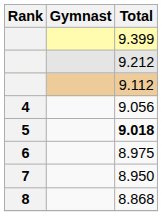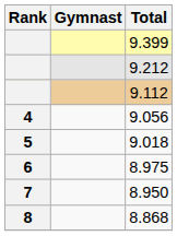9.018 | Total: bold -> normal
